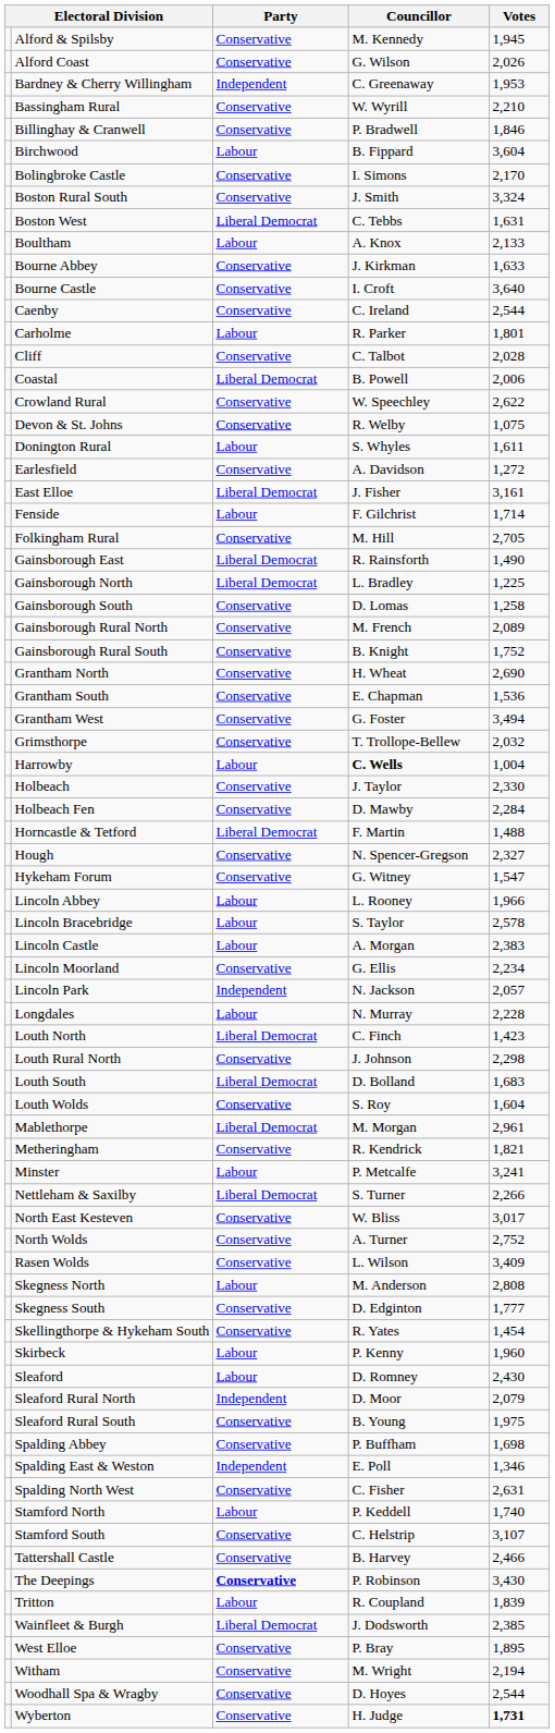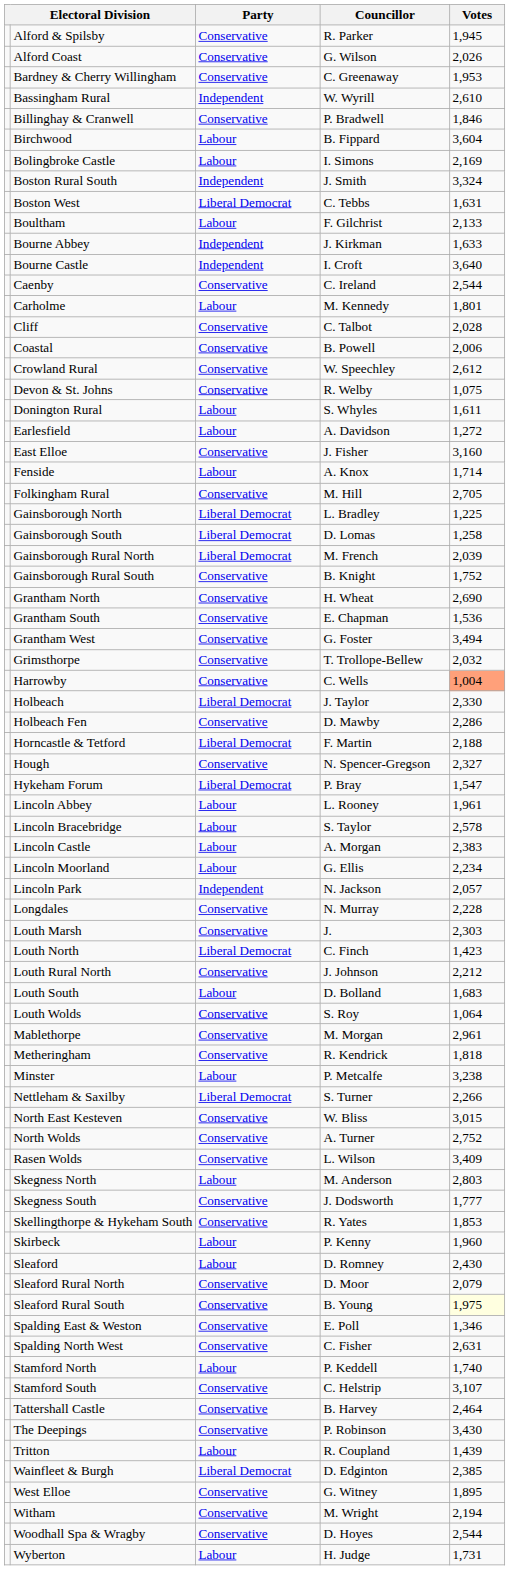Alford & Spilsby | Councillor: M. Kennedy -> R. Parker
Bardney & Cherry Willingham | Party: Independent -> Conservative
Bassingham Rural | Party: Conservative -> Independent
Bassingham Rural | Votes: 2,210 -> 2,610
Bolingbroke Castle | Party: Conservative -> Labour
Bolingbroke Castle | Votes: 2,170 -> 2,169
Boston Rural South | Party: Conservative -> Independent
Boultham | Councillor: A. Knox -> F. Gilchrist
Bourne Abbey | Party: Conservative -> Independent
Bourne Castle | Party: Conservative -> Independent
Carholme | Councillor: R. Parker -> M. Kennedy
Coastal | Party: Liberal Democrat -> Conservative
Crowland Rural | Votes: 2,622 -> 2,612
Earlesfield | Party: Conservative -> Labour
East Elloe | Party: Liberal Democrat -> Conservative
East Elloe | Votes: 3,161 -> 3,160
Fenside | Councillor: F. Gilchrist -> A. Knox
- row: Gainsborough East | Liberal Democrat | R. Rainsforth | 1,490
Gainsborough South | Party: Conservative -> Liberal Democrat
Gainsborough Rural North | Party: Conservative -> Liberal Democrat
Gainsborough Rural North | Votes: 2,089 -> 2,039
Harrowby | Party: Labour -> Conservative
Harrowby | Councillor: bold -> normal
Harrowby | Votes: no background -> lightsalmon background
Holbeach | Party: Conservative -> Liberal Democrat
Holbeach Fen | Votes: 2,284 -> 2,286
Horncastle & Tetford | Votes: 1,488 -> 2,188
Hykeham Forum | Party: Conservative -> Liberal Democrat
Hykeham Forum | Councillor: G. Witney -> P. Bray
Lincoln Abbey | Votes: 1,966 -> 1,961
Lincoln Moorland | Party: Conservative -> Labour
Longdales | Party: Labour -> Conservative
+ row: Louth Marsh | Conservative | J. | 2,303
Louth Rural North | Votes: 2,298 -> 2,212
Louth South | Party: Liberal Democrat -> Labour
Louth Wolds | Votes: 1,604 -> 1,064
Mablethorpe | Party: Liberal Democrat -> Conservative
Metheringham | Votes: 1,821 -> 1,818
Minster | Votes: 3,241 -> 3,238
North East Kesteven | Votes: 3,017 -> 3,015
Skegness North | Votes: 2,808 -> 2,803
Skegness South | Councillor: D. Edginton -> J. Dodsworth
Skellingthorpe & Hykeham South | Votes: 1,454 -> 1,853
Sleaford Rural North | Party: Independent -> Conservative
Sleaford Rural South | Votes: no background -> lightyellow background
- row: Spalding Abbey | Conservative | P. Buffham | 1,698
Spalding East & Weston | Party: Independent -> Conservative
Tattershall Castle | Votes: 2,466 -> 2,464
The Deepings | Party: bold -> normal
Tritton | Votes: 1,839 -> 1,439
Wainfleet & Burgh | Councillor: J. Dodsworth -> D. Edginton
West Elloe | Councillor: P. Bray -> G. Witney
Wyberton | Party: Conservative -> Labour
Wyberton | Votes: bold -> normal
